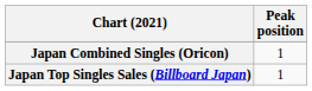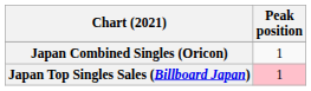Japan Top Singles Sales (Billboard Japan) | Peak position: no background -> pink background
